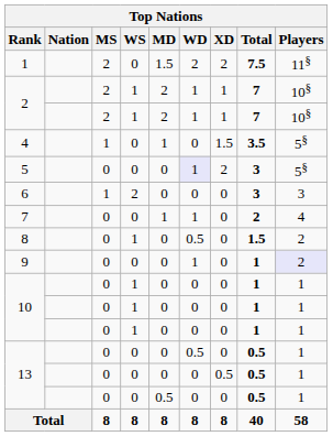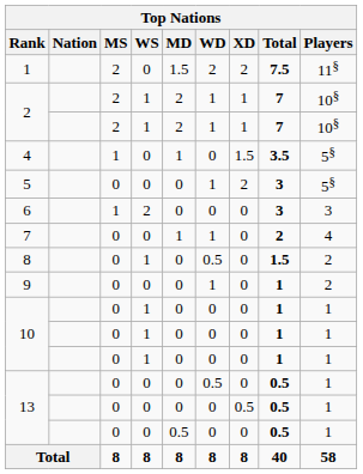5 | WD: lavender background -> no background
9 | Players: lavender background -> no background
